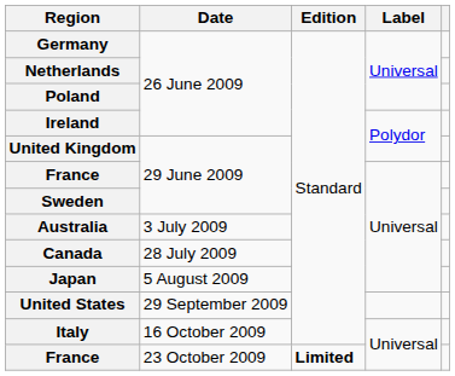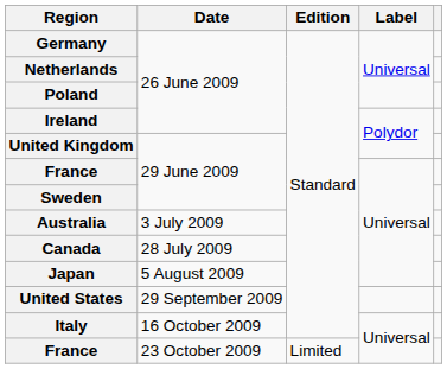France / 23 October 2009 | Edition: bold -> normal
